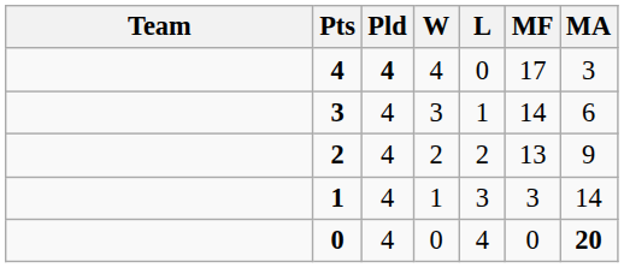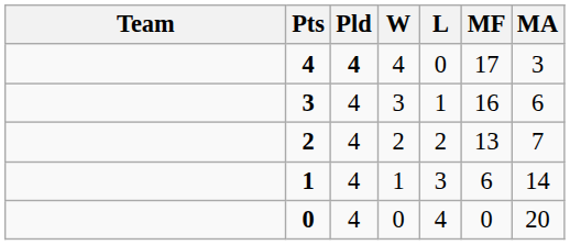row 3 | MF: 14 -> 16
row 4 | MA: 9 -> 7
row 5 | MF: 3 -> 6
row 6 | MA: bold -> normal
